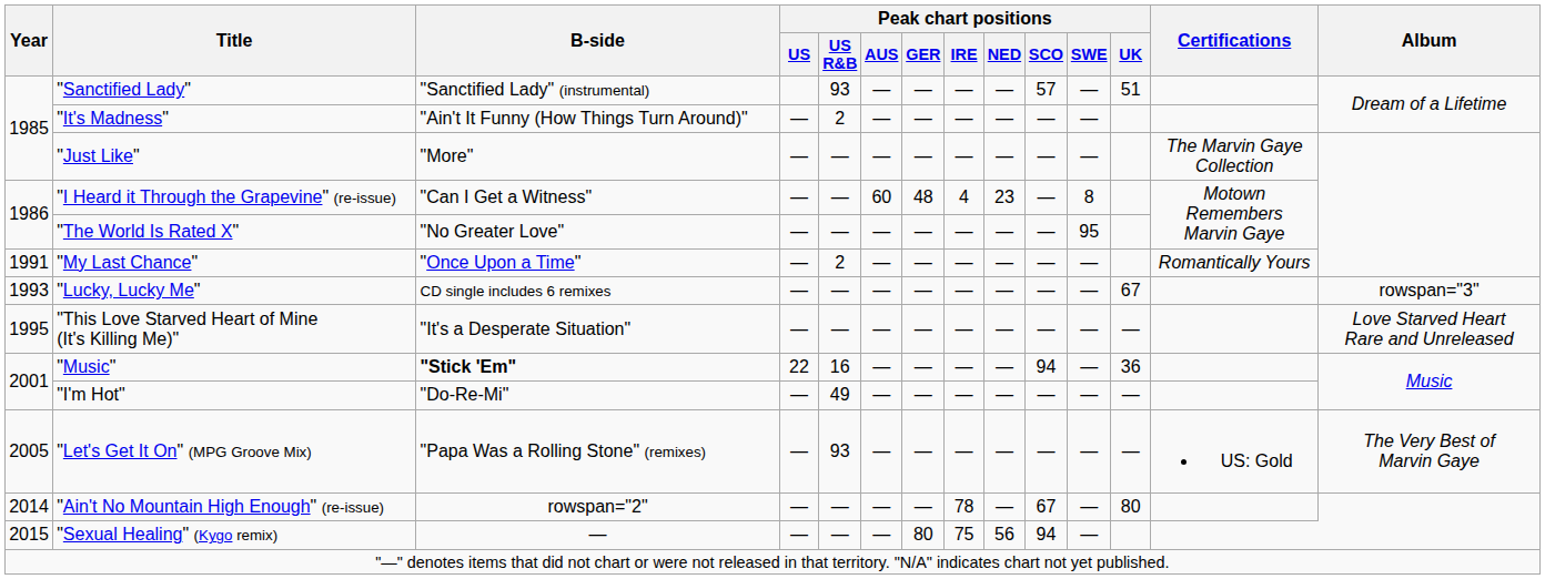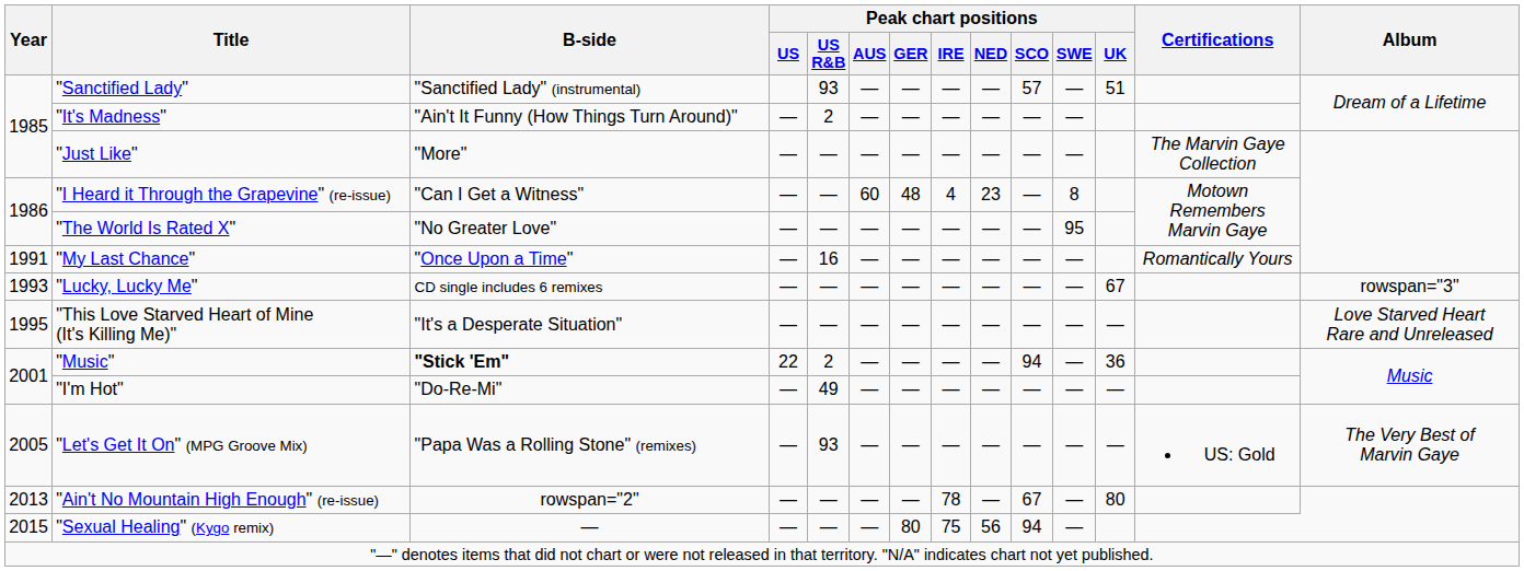"My Last Chance" | Peak chart positions / US R&B: 2 -> 16
"Music" | Peak chart positions / US R&B: 16 -> 2
"Ain't No Mountain High Enough" (re-issue) | Year: 2014 -> 2013
